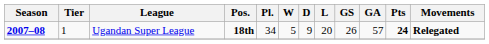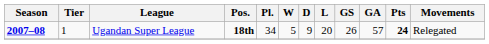Ugandan Super League | Movements: bold -> normal
